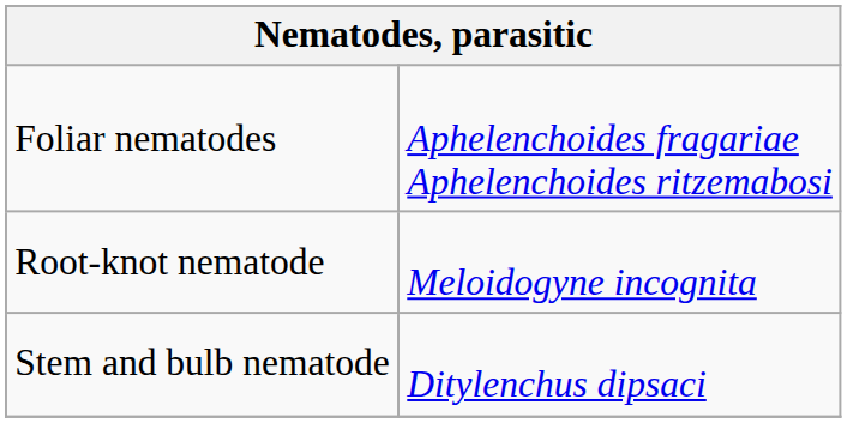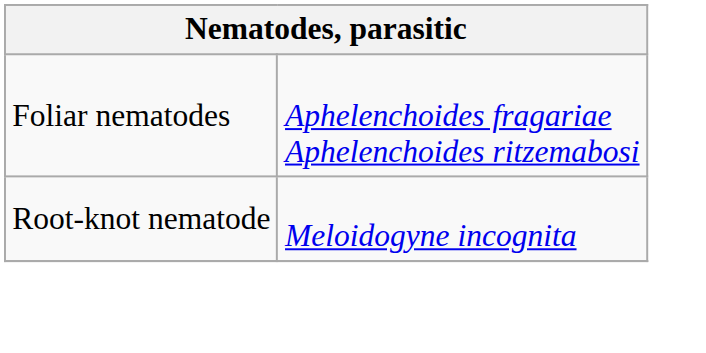- row: Stem and bulb nematode | Ditylenchus dipsaci
